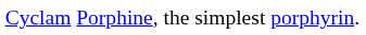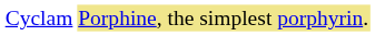Cyclam | column 2: no background -> khaki background
